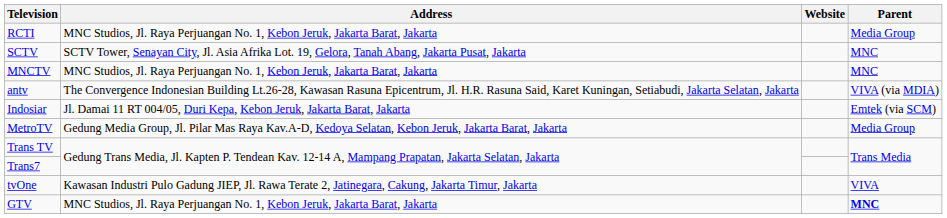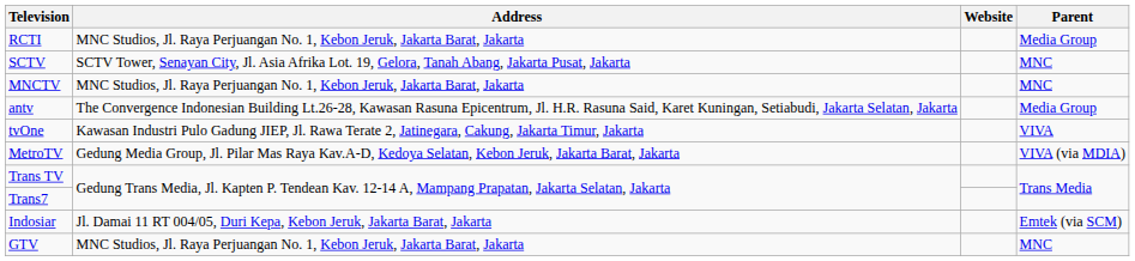antv | Parent: VIVA (via MDIA) -> Media Group
rows swapped: Indosiar <-> tvOne
MetroTV | Parent: Media Group -> VIVA (via MDIA)
GTV | Parent: bold -> normal
